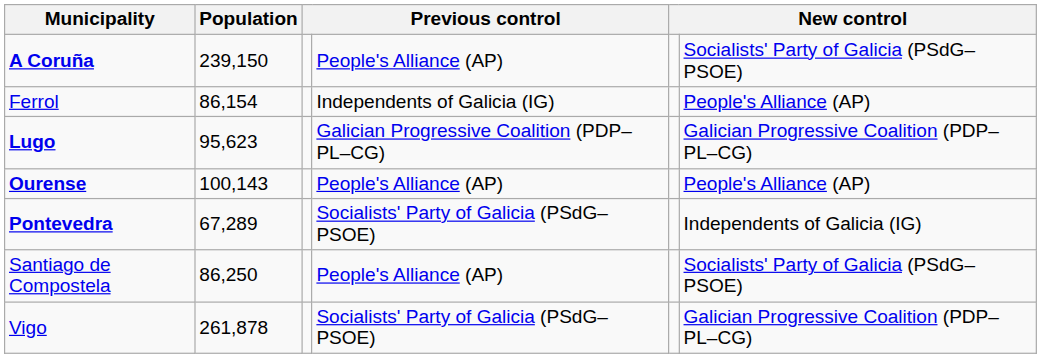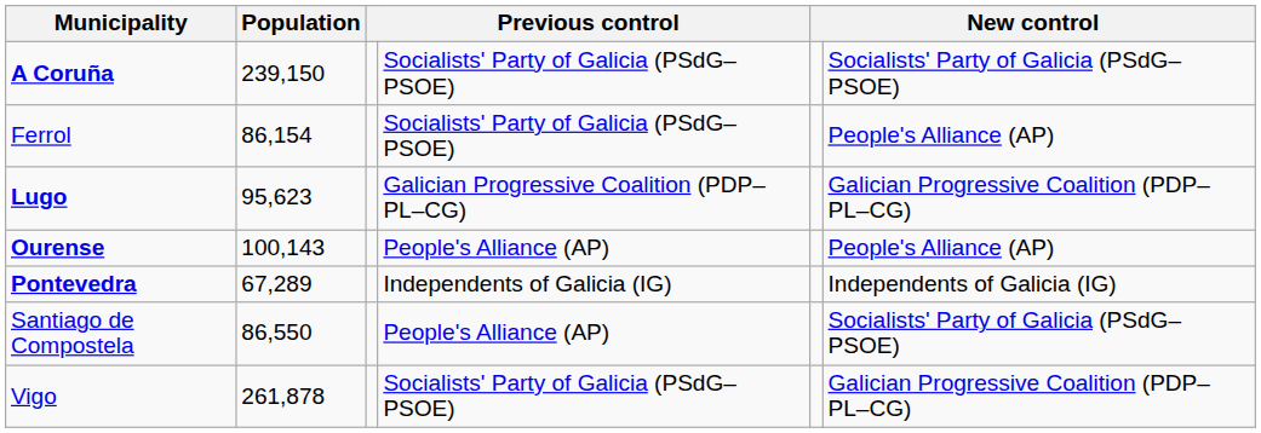A Coruña | column 4: People's Alliance (AP) -> Socialists' Party of Galicia (PSdG–PSOE)
Ferrol | column 4: Independents of Galicia (IG) -> Socialists' Party of Galicia (PSdG–PSOE)
Pontevedra | column 4: Socialists' Party of Galicia (PSdG–PSOE) -> Independents of Galicia (IG)
Santiago de Compostela | Population: 86,250 -> 86,550
